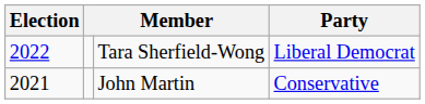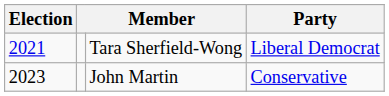Tara Sherfield-Wong | Election: 2022 -> 2021
John Martin | Election: 2021 -> 2023
